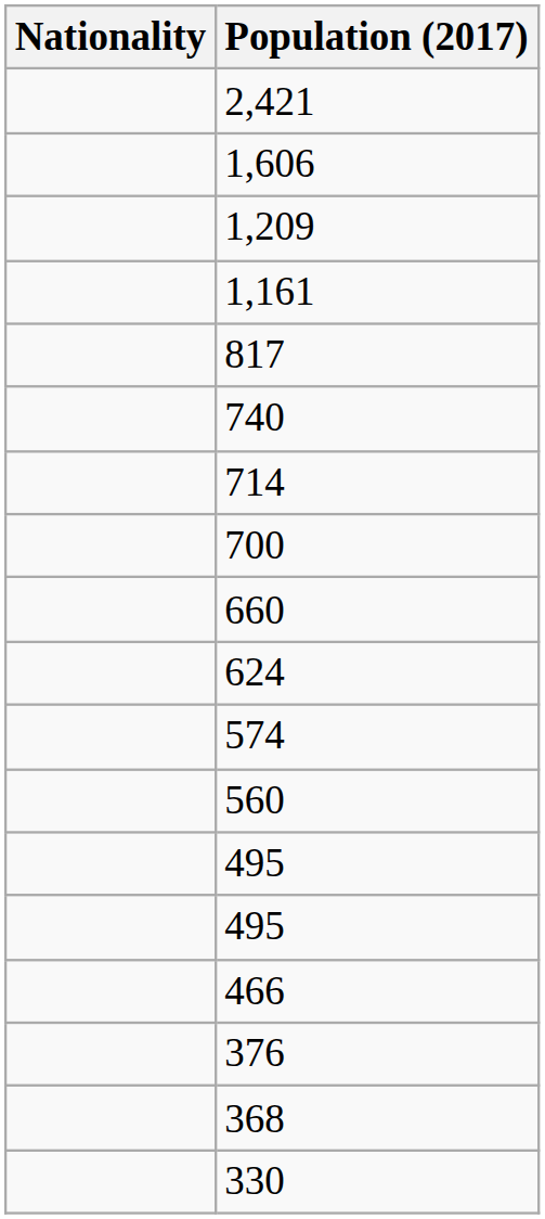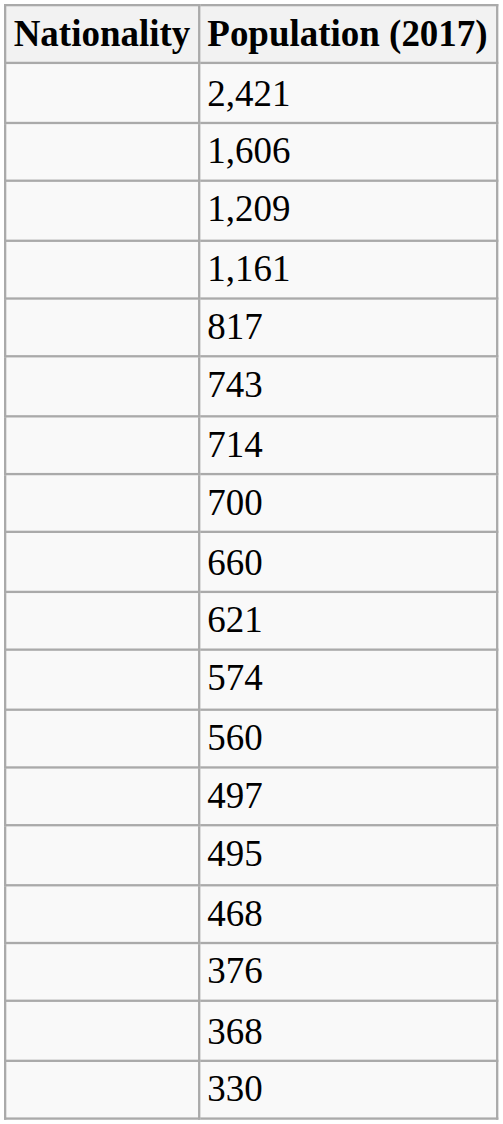row 7 | Population (2017): 740 -> 743
row 11 | Population (2017): 624 -> 621
row 14 | Population (2017): 495 -> 497
row 16 | Population (2017): 466 -> 468
